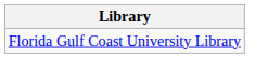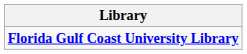row 2 | column 1: normal -> bold
